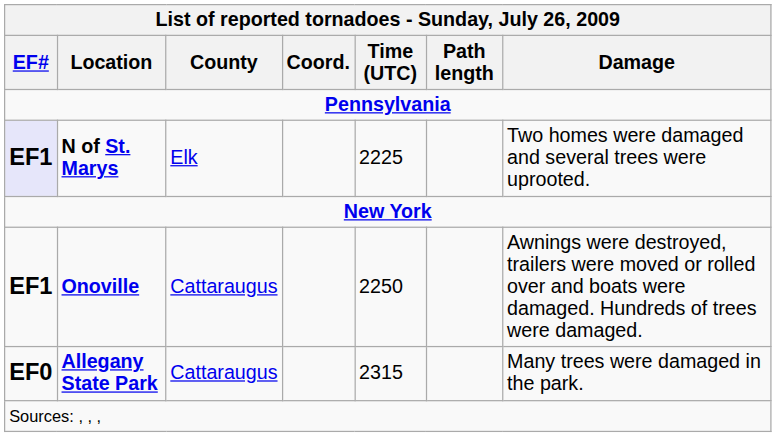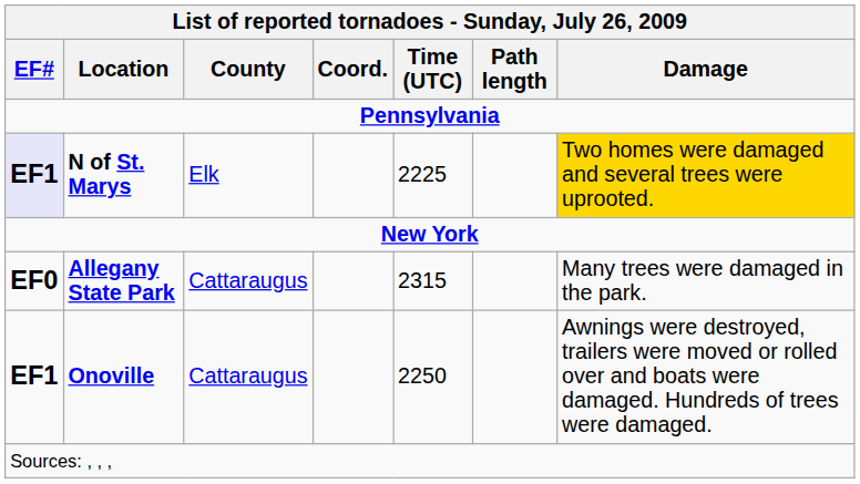N of St. Marys | Damage: no background -> gold background
rows swapped: Onoville <-> Allegany State Park
